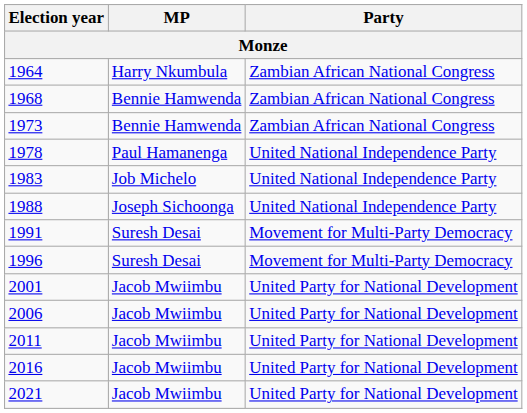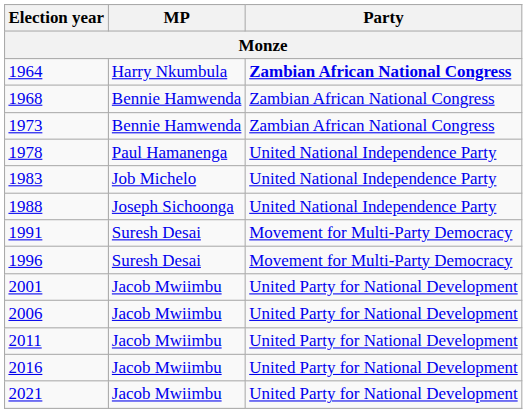1964 | Party: normal -> bold
